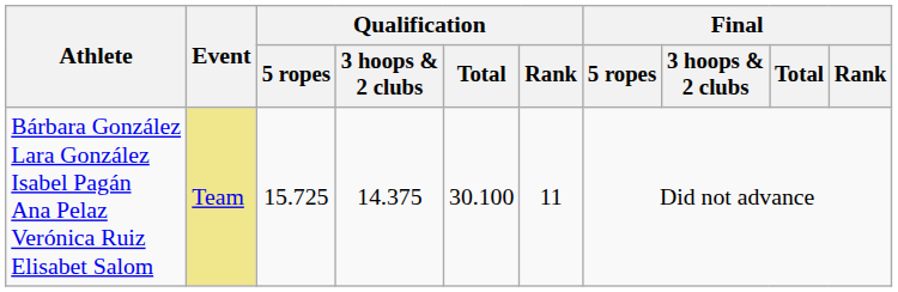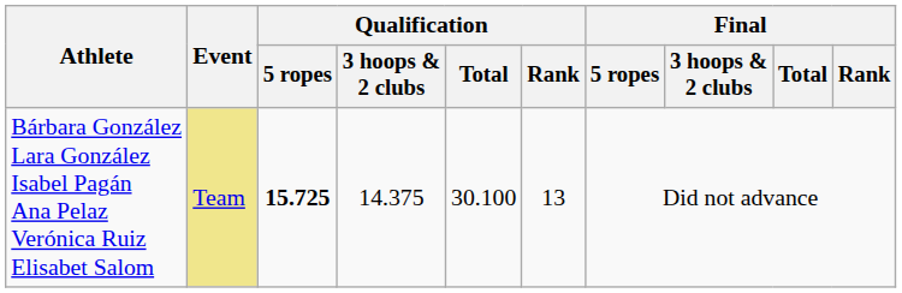row 3 | Qualification / 5 ropes: normal -> bold
row 3 | Qualification / Rank: 11 -> 13
